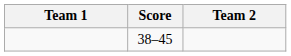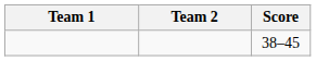columns swapped: Score <-> Team 2
